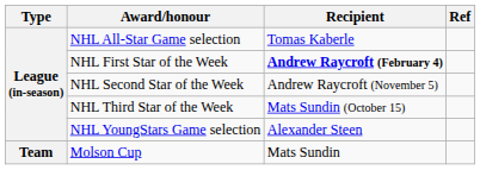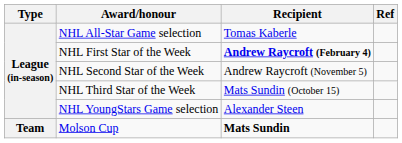Molson Cup | Recipient: normal -> bold
